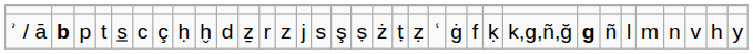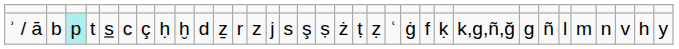ʾ / ā | column 2: bold -> normal
ʾ / ā | column 3: no background -> paleturquoise background
ʾ / ā | column 26: bold -> normal
